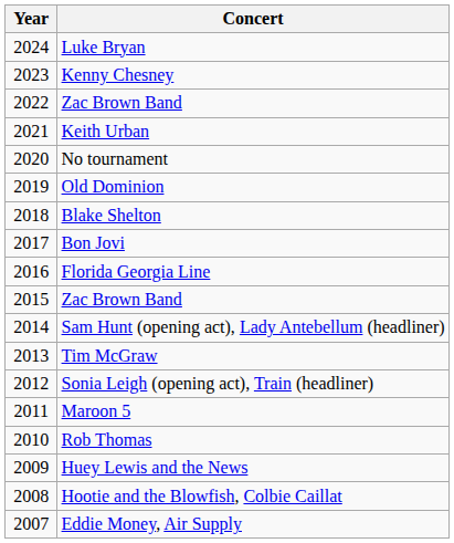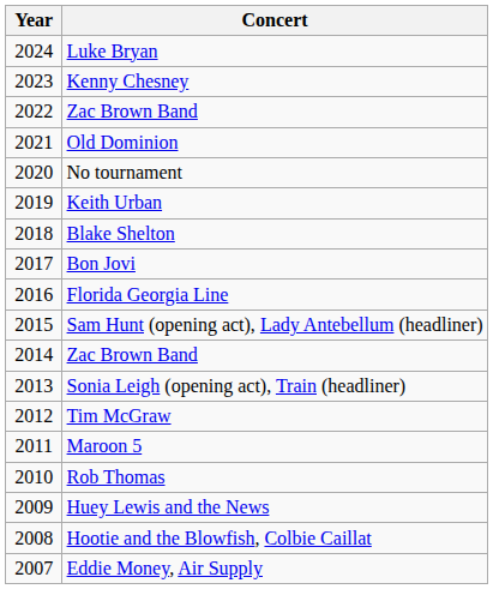row 5 | Concert: Keith Urban -> Old Dominion
row 7 | Concert: Old Dominion -> Keith Urban
row 11 | Concert: Zac Brown Band -> Sam Hunt (opening act), Lady Antebellum (headliner)
row 12 | Concert: Sam Hunt (opening act), Lady Antebellum (headliner) -> Zac Brown Band
row 13 | Concert: Tim McGraw -> Sonia Leigh (opening act), Train (headliner)
row 14 | Concert: Sonia Leigh (opening act), Train (headliner) -> Tim McGraw
